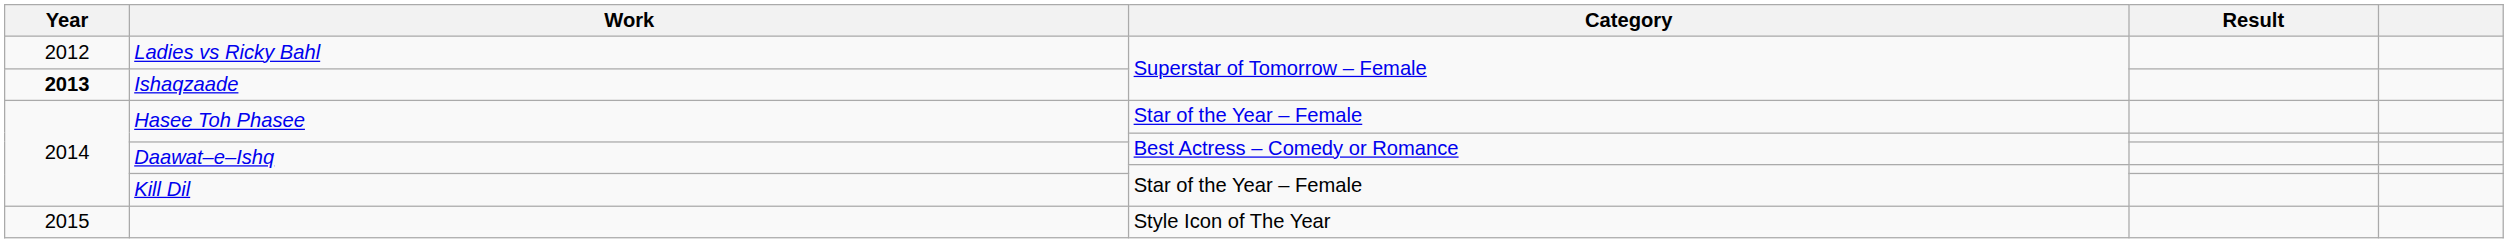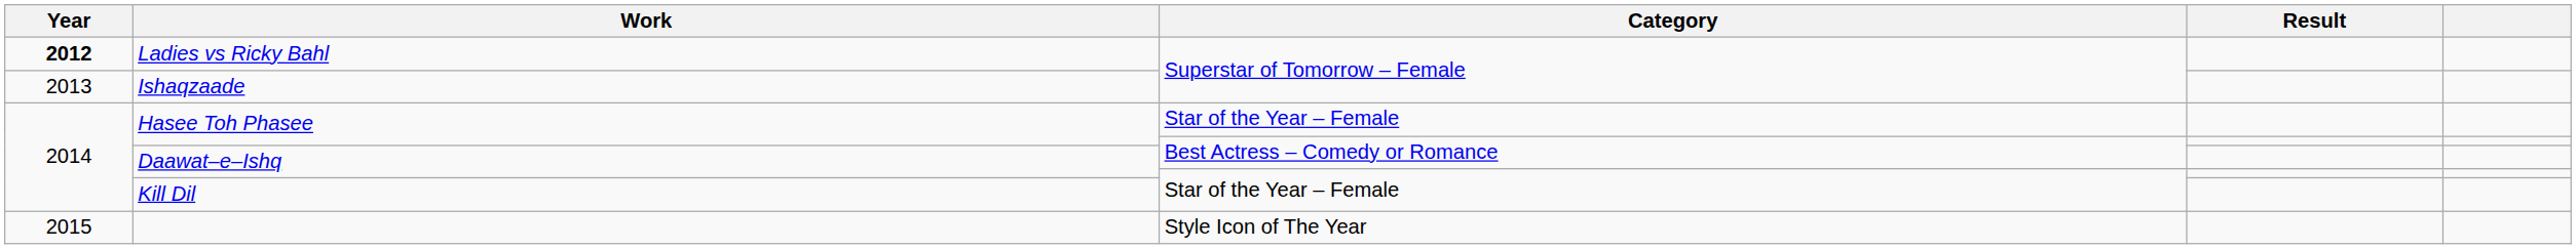Ladies vs Ricky Bahl | Year: normal -> bold
Ishaqzaade | Year: bold -> normal
